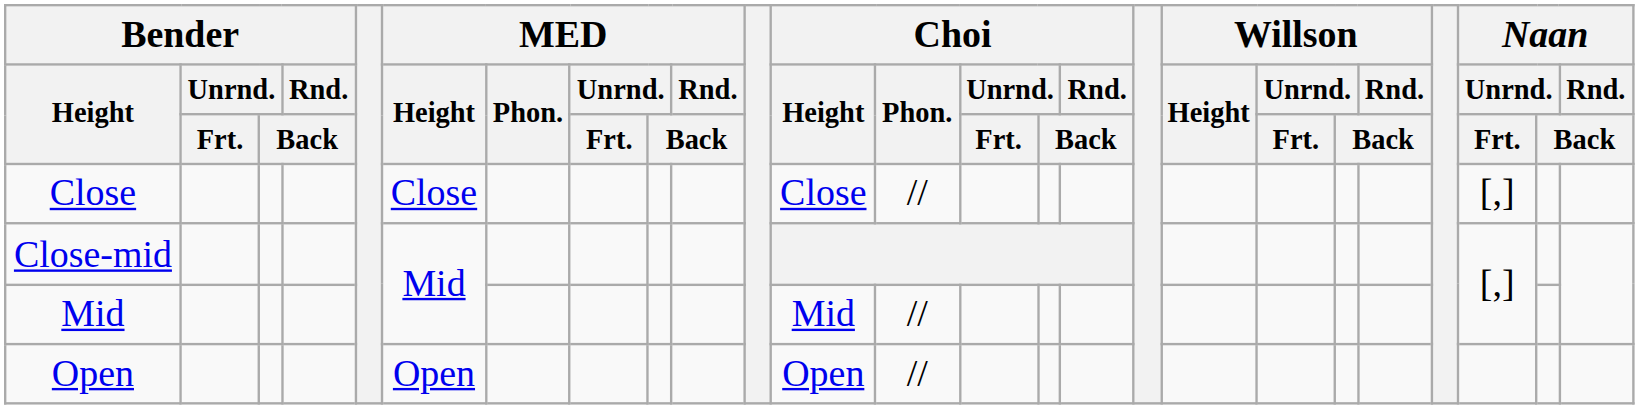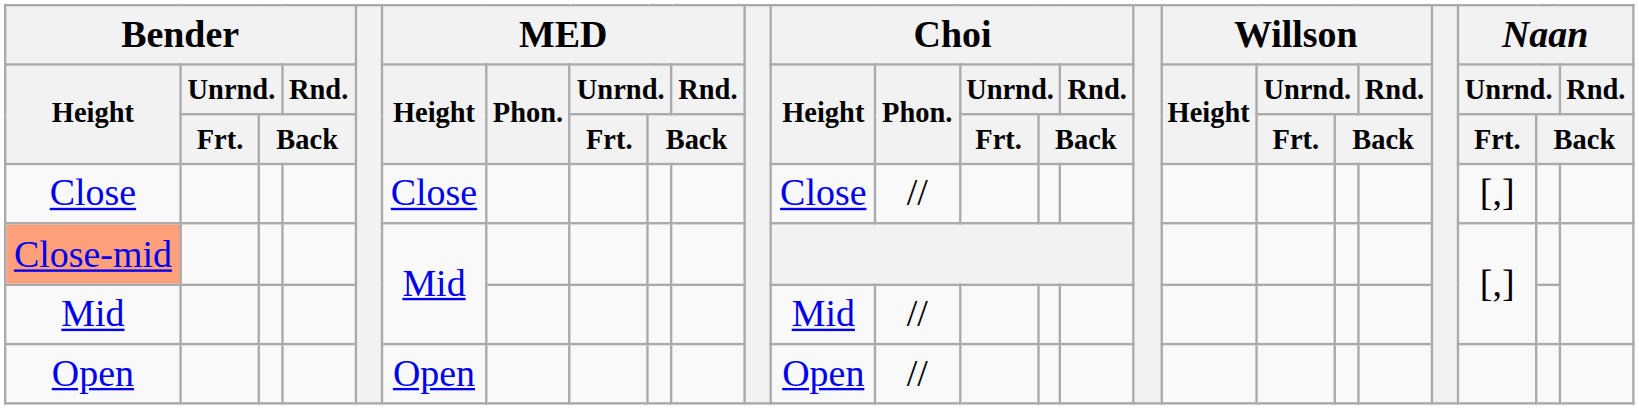Close-mid | Bender / Height: no background -> lightsalmon background
